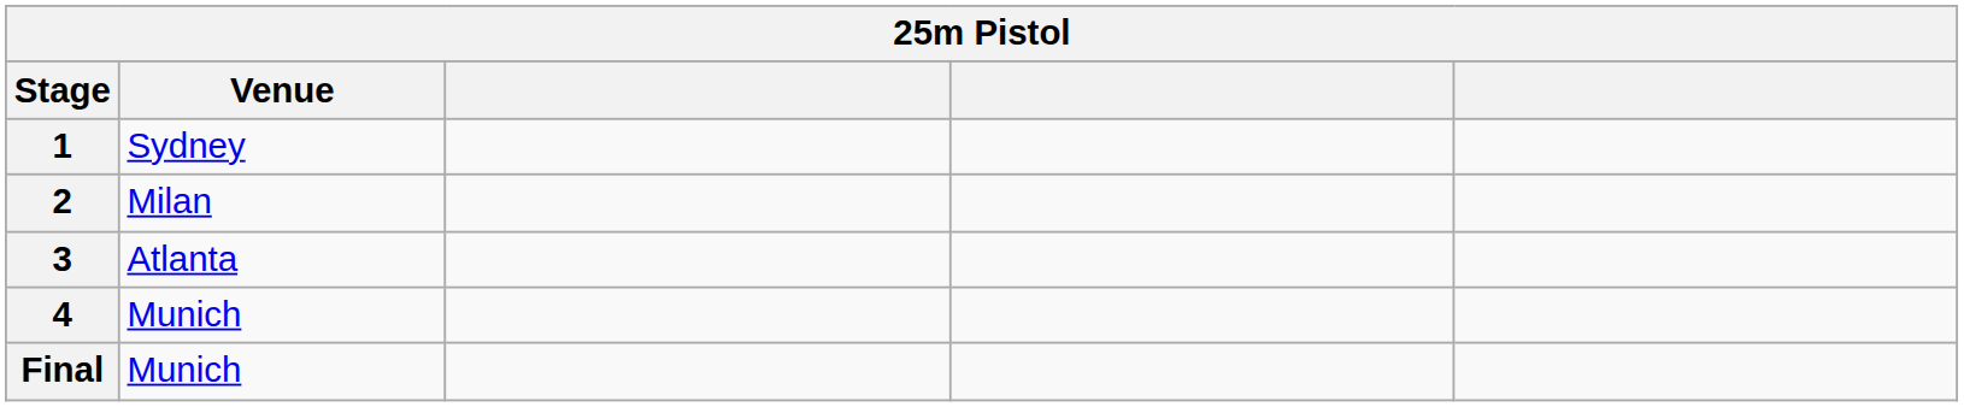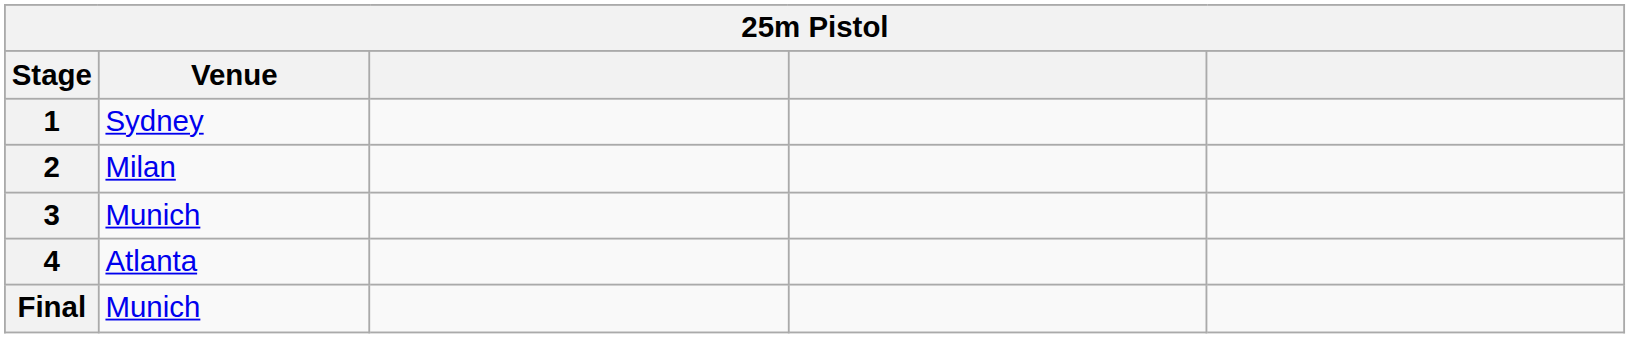3 | Venue: Atlanta -> Munich
4 | Venue: Munich -> Atlanta
